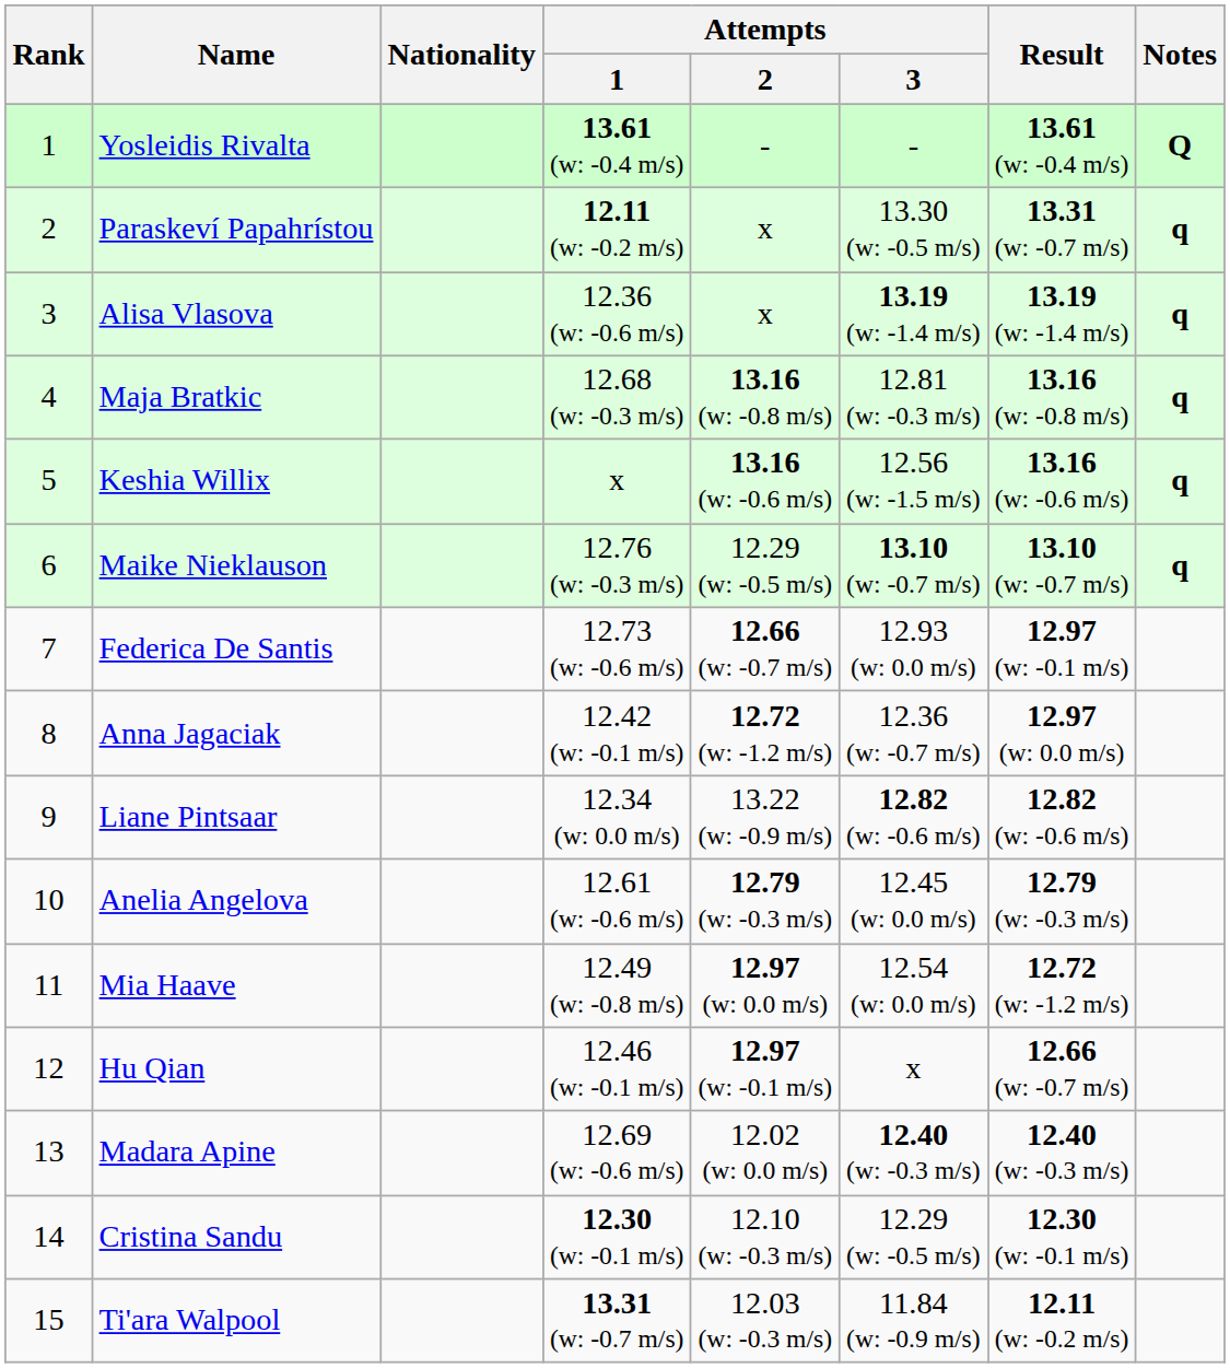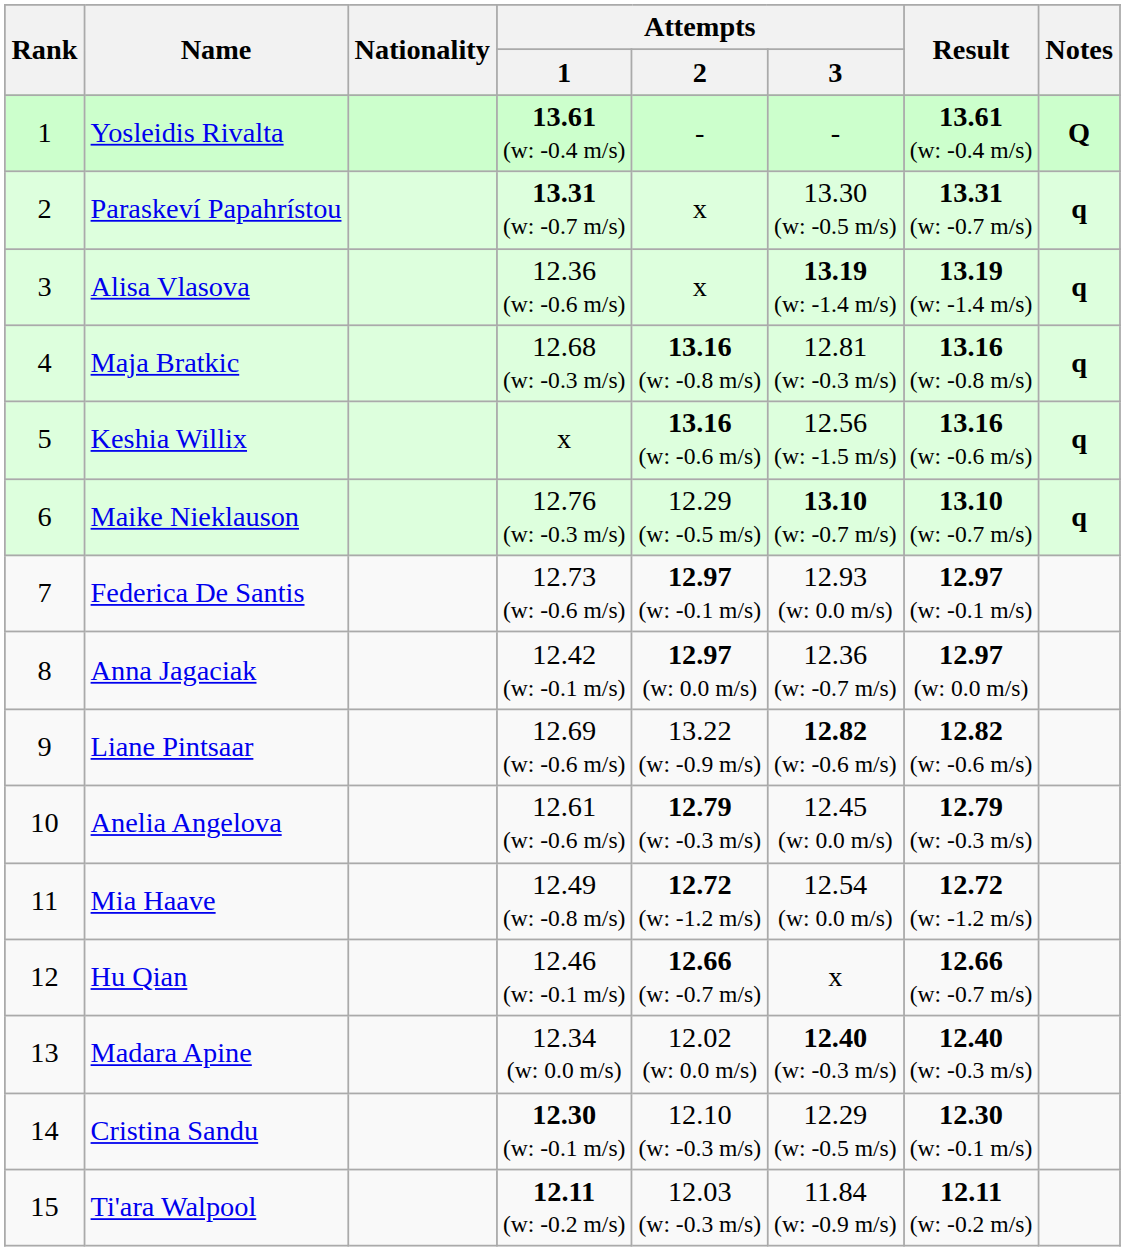Paraskeví Papahrístou | Attempts / 1: 12.11 (w: -0.2 m/s) -> 13.31 (w: -0.7 m/s)
Federica De Santis | Attempts / 2: 12.66 (w: -0.7 m/s) -> 12.97 (w: -0.1 m/s)
Anna Jagaciak | Attempts / 2: 12.72 (w: -1.2 m/s) -> 12.97 (w: 0.0 m/s)
Liane Pintsaar | Attempts / 1: 12.34 (w: 0.0 m/s) -> 12.69 (w: -0.6 m/s)
Mia Haave | Attempts / 2: 12.97 (w: 0.0 m/s) -> 12.72 (w: -1.2 m/s)
Hu Qian | Attempts / 2: 12.97 (w: -0.1 m/s) -> 12.66 (w: -0.7 m/s)
Madara Apine | Attempts / 1: 12.69 (w: -0.6 m/s) -> 12.34 (w: 0.0 m/s)
Ti'ara Walpool | Attempts / 1: 13.31 (w: -0.7 m/s) -> 12.11 (w: -0.2 m/s)
